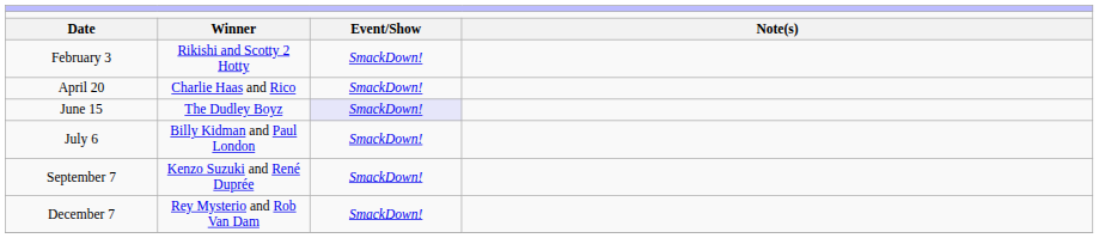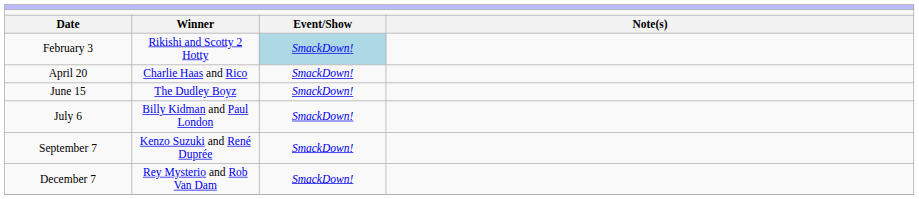February 3 | column 3: no background -> lightblue background
June 15 | column 3: lavender background -> no background
